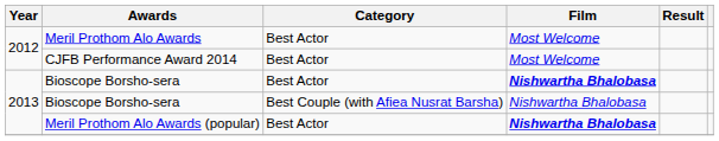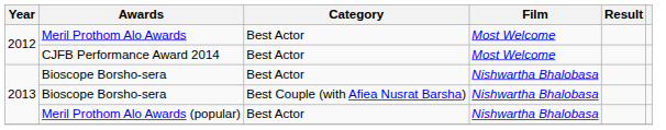Bioscope Borsho-sera / Best Actor | Film: bold -> normal
Meril Prothom Alo Awards (popular) | Film: bold -> normal
